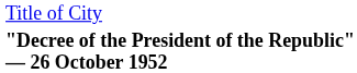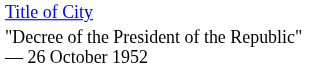"Decree of the President of the Republic" — 26 October 1952 | column 1: bold -> normal
